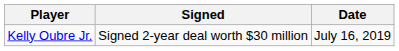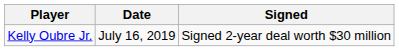columns swapped: Signed <-> Date
